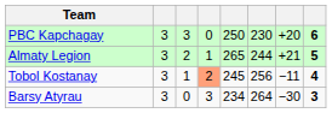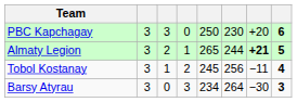Almaty Legion | column 7: normal -> bold
Tobol Kostanay | column 4: lightsalmon background -> no background
